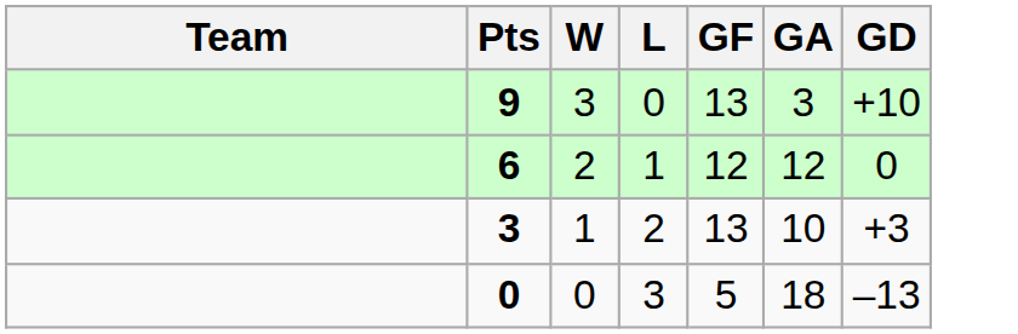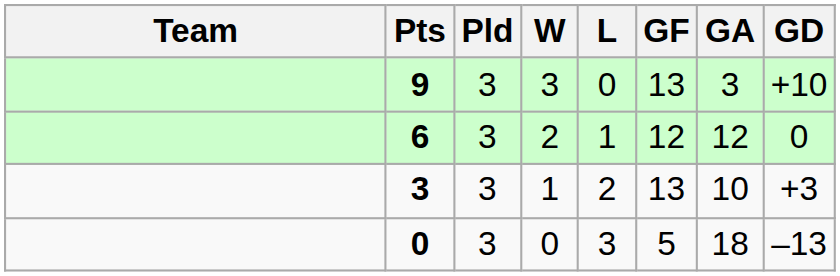+ column: Pld | 3 | 3 | 3 | 3
